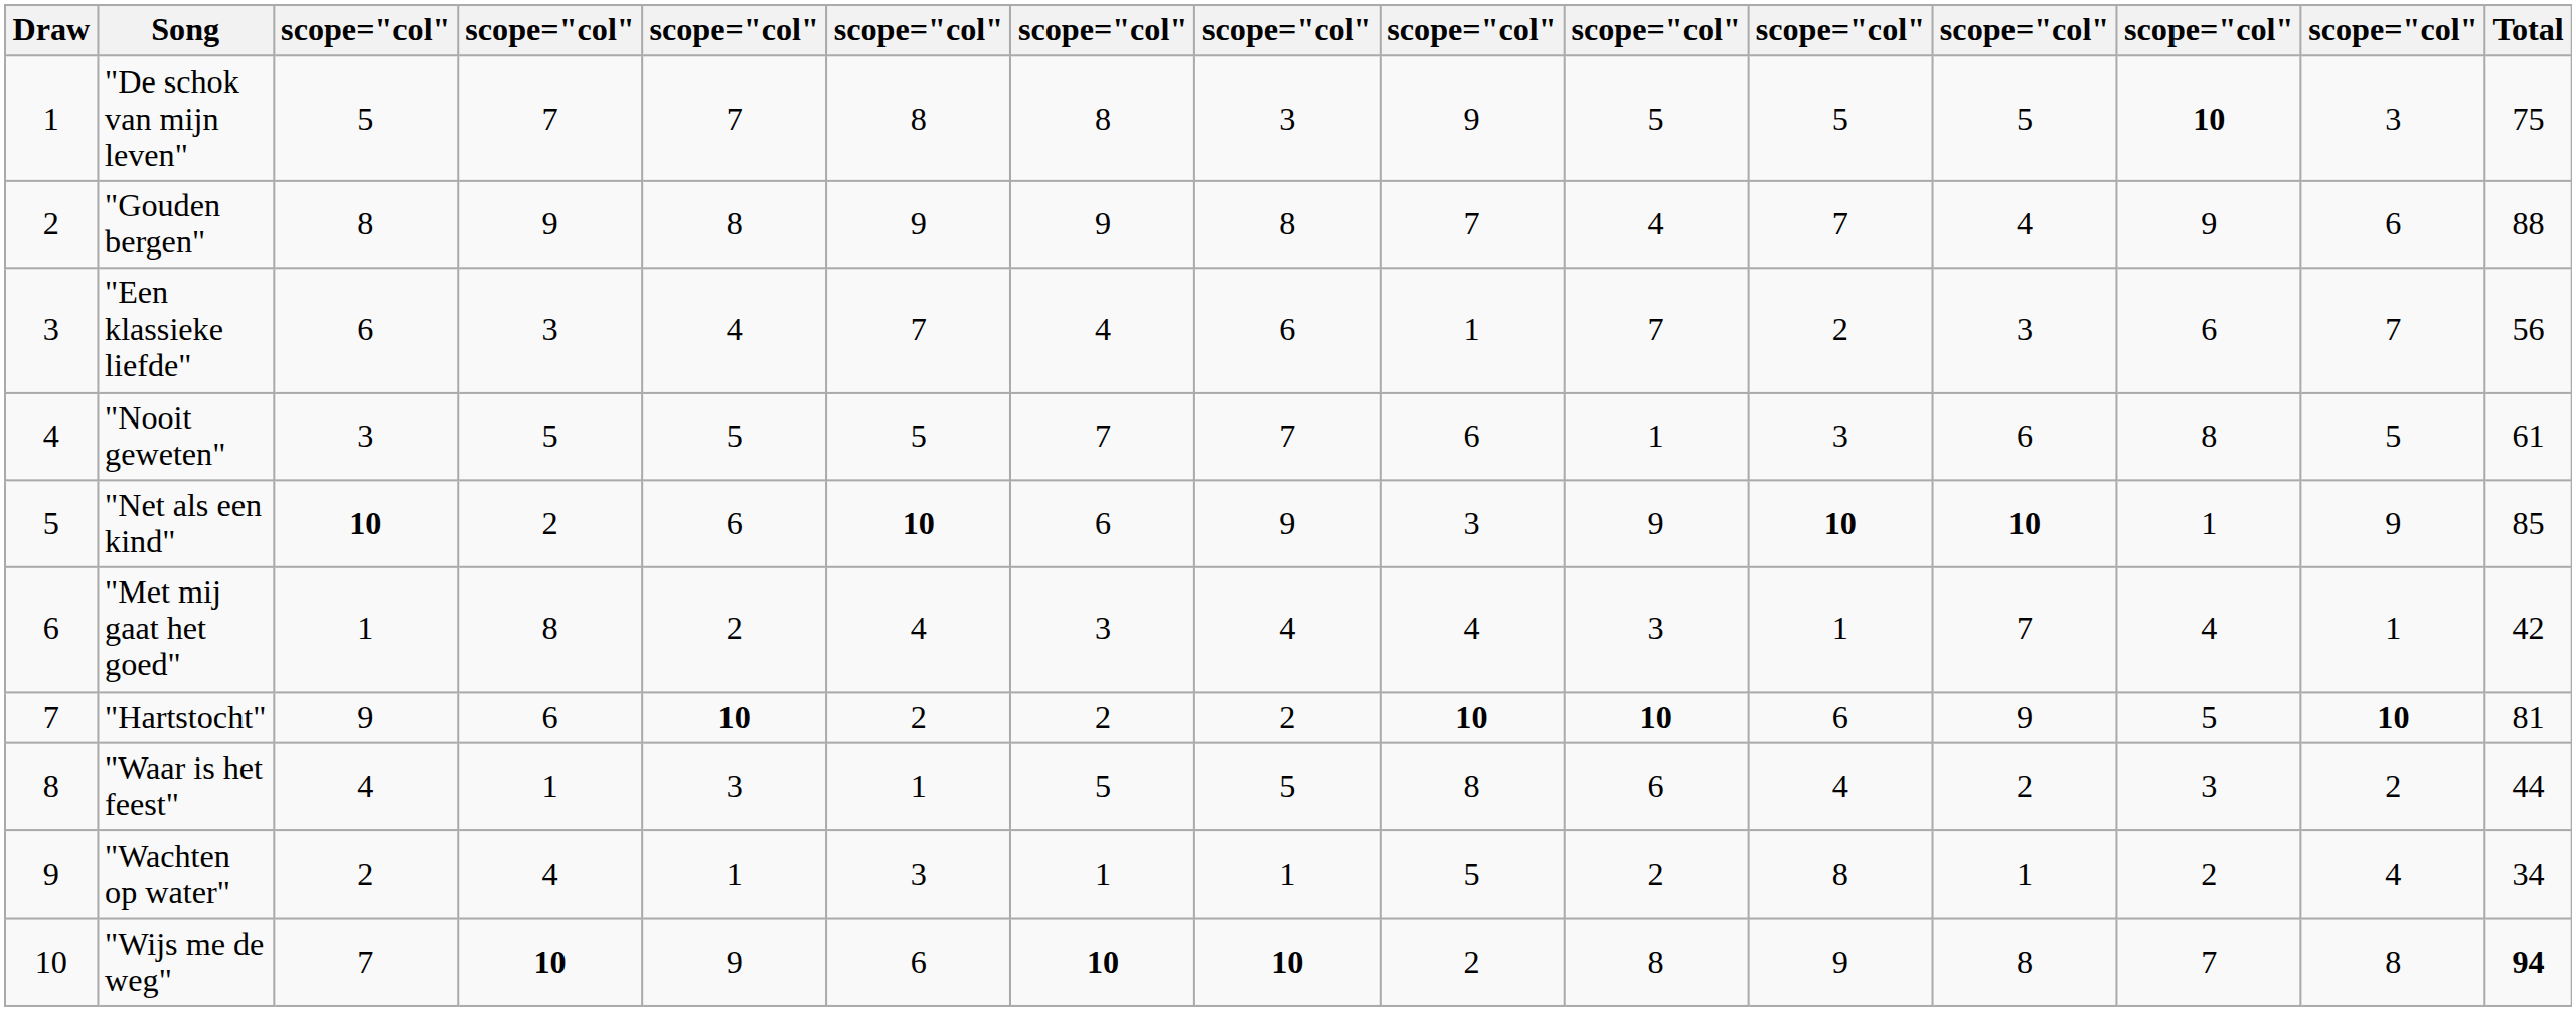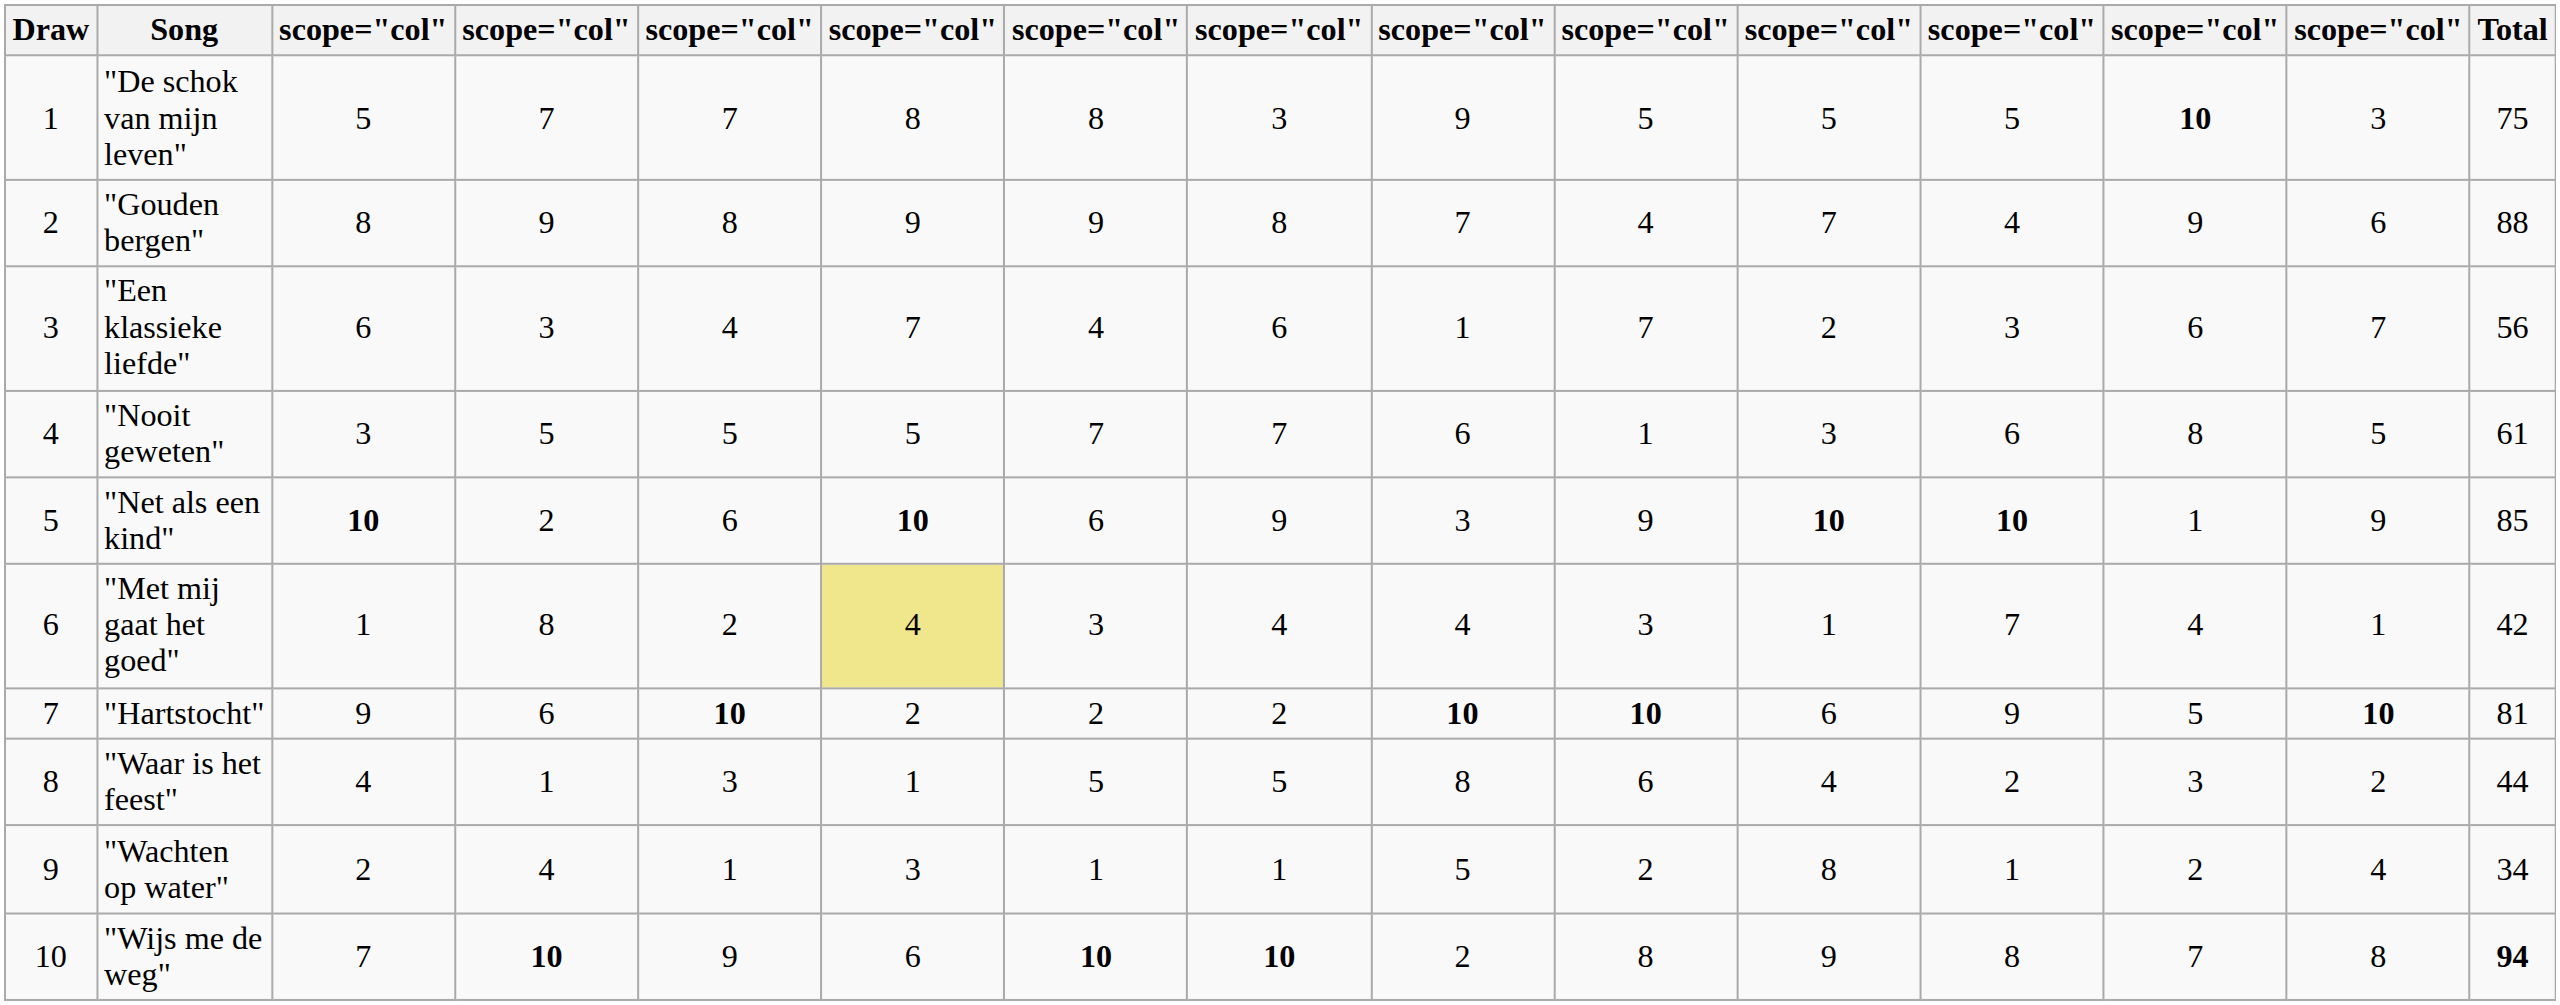"Met mij gaat het goed" | column 6: no background -> khaki background
